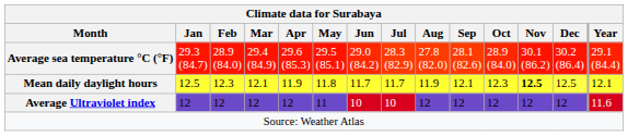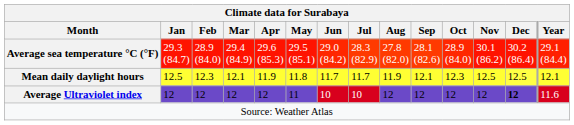row 4 | Nov: bold -> normal
row 5 | Dec: normal -> bold
